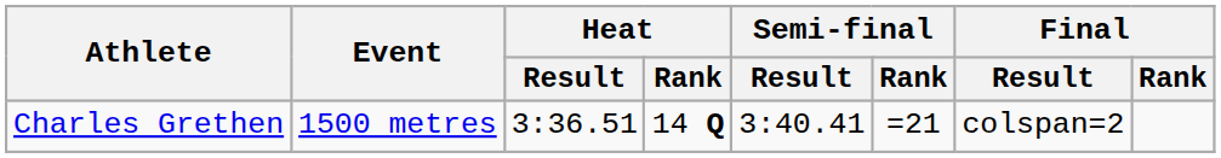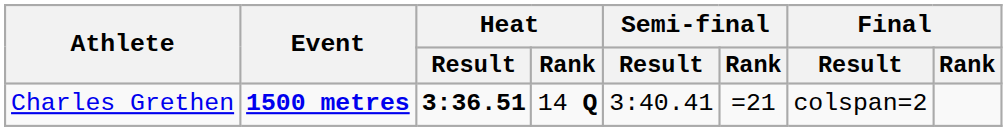Charles Grethen | Event: normal -> bold
Charles Grethen | Heat / Result: normal -> bold
